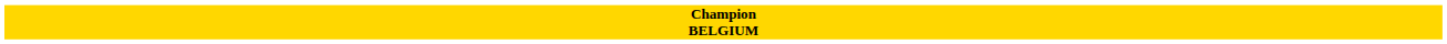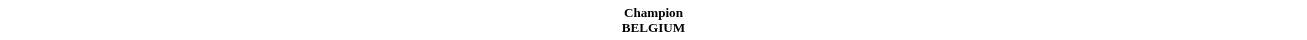row 1 | column 1: gold background -> no background
